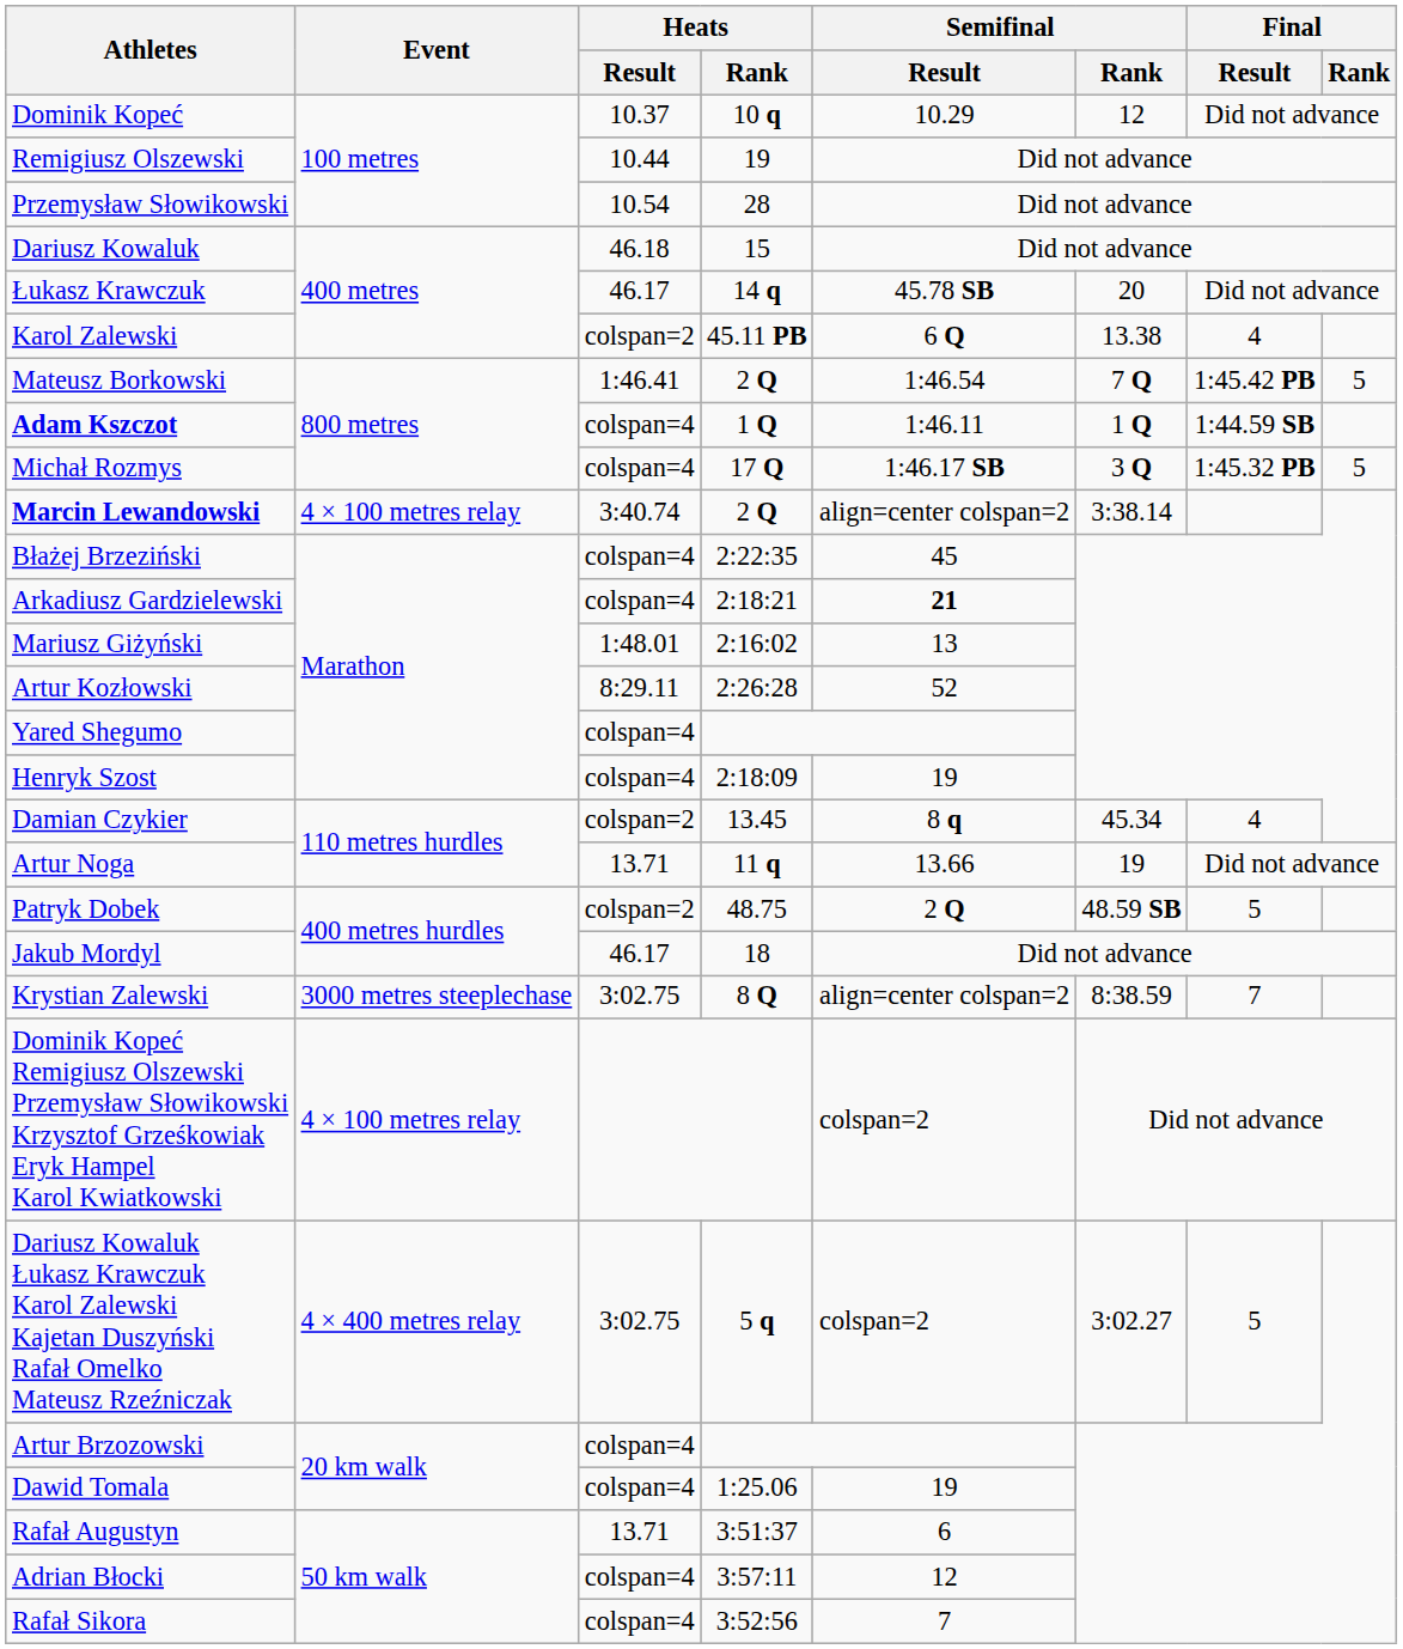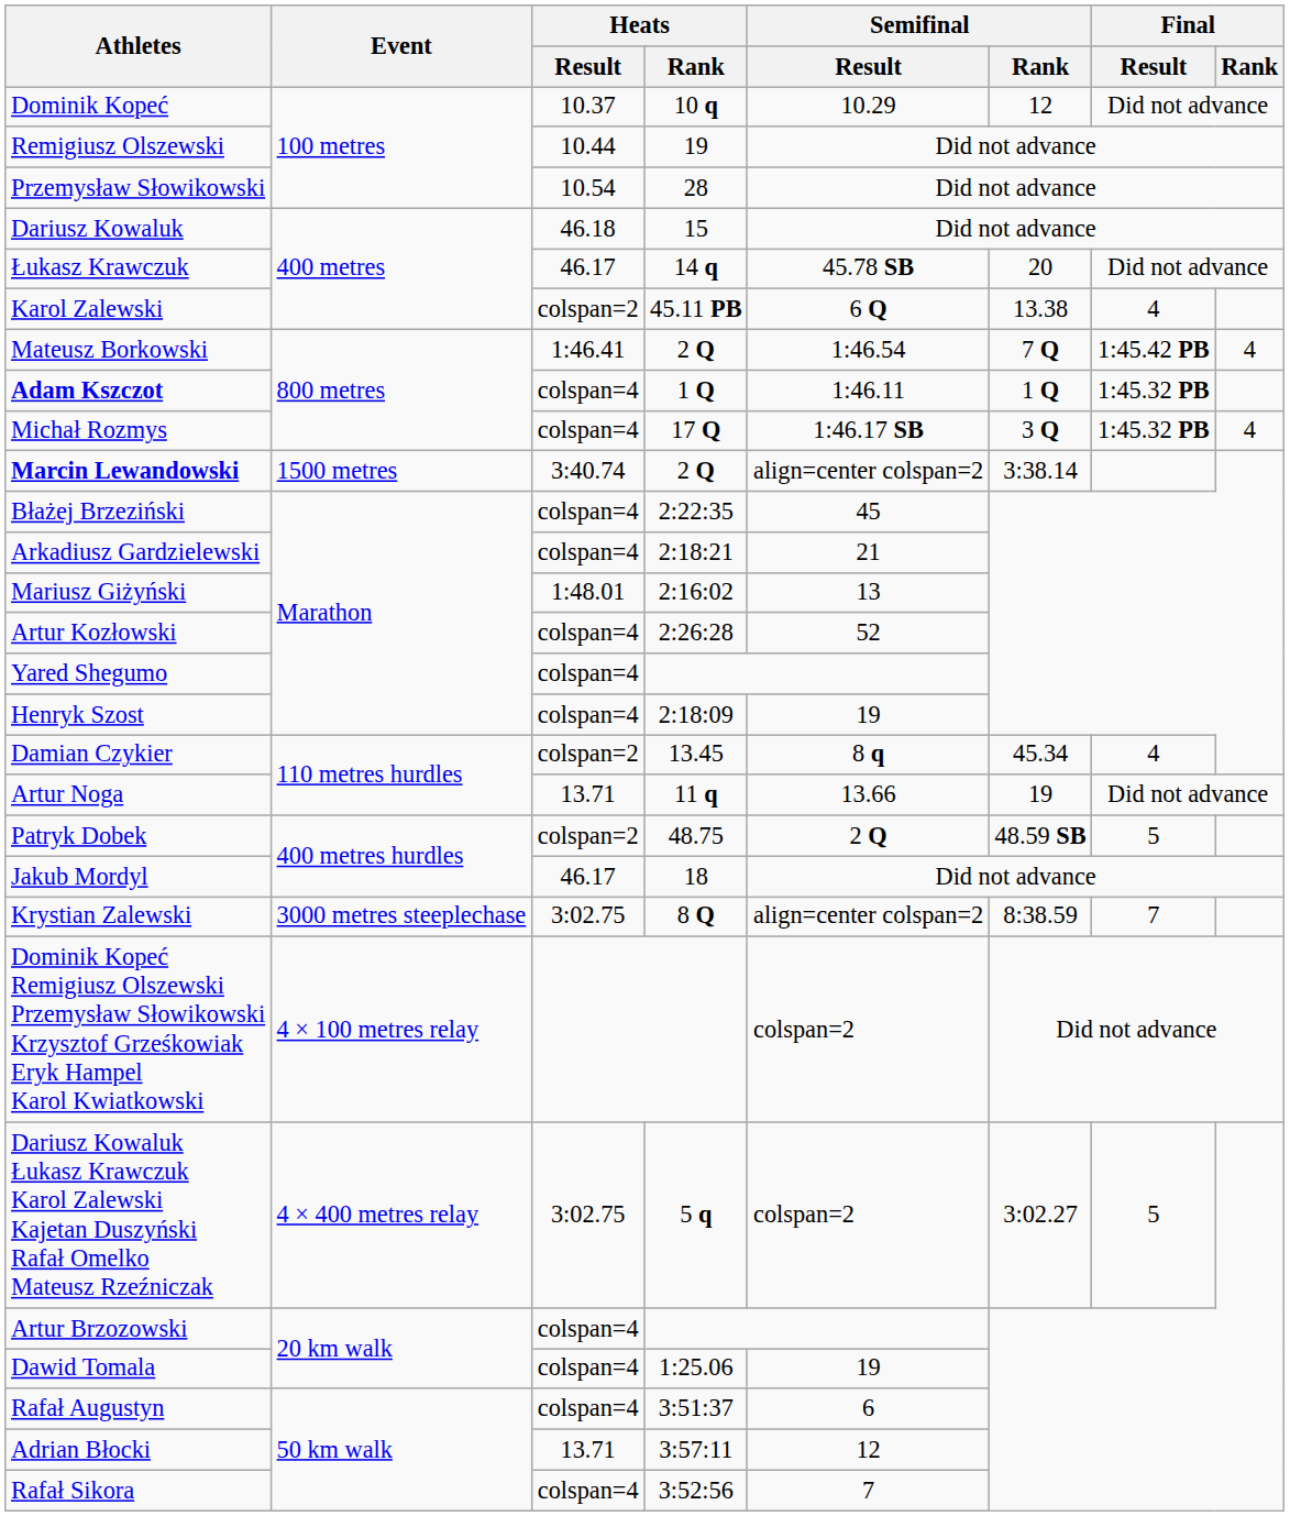Mateusz Borkowski | Final / Rank: 5 -> 4
Adam Kszczot | Final / Result: 1:44.59 SB -> 1:45.32 PB
Michał Rozmys | Final / Rank: 5 -> 4
Marcin Lewandowski | Event: 4 × 100 metres relay -> 1500 metres
Arkadiusz Gardzielewski | Semifinal / Result: bold -> normal
Artur Kozłowski | Heats / Result: 8:29.11 -> colspan=4
Rafał Augustyn | Heats / Result: 13.71 -> colspan=4
Adrian Błocki | Heats / Result: colspan=4 -> 13.71
